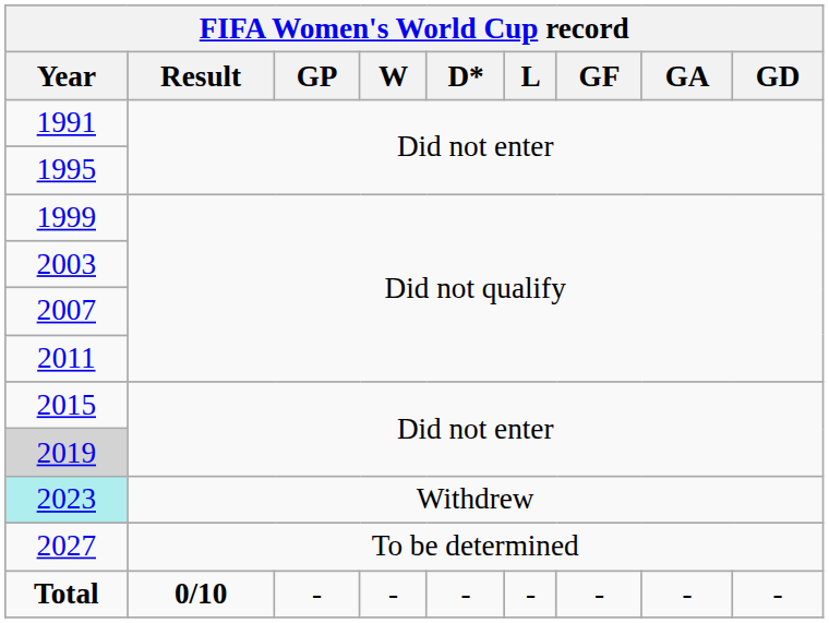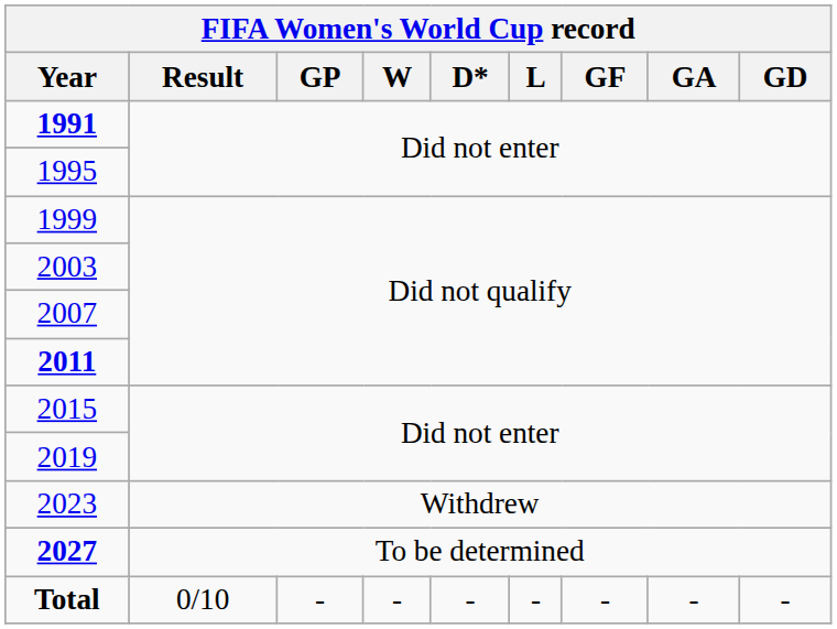1991 | Year: normal -> bold
2011 | Year: normal -> bold
2019 | Year: lightgrey background -> no background
2023 | Year: paleturquoise background -> no background
2027 | Year: normal -> bold
Total | Result: bold -> normal
